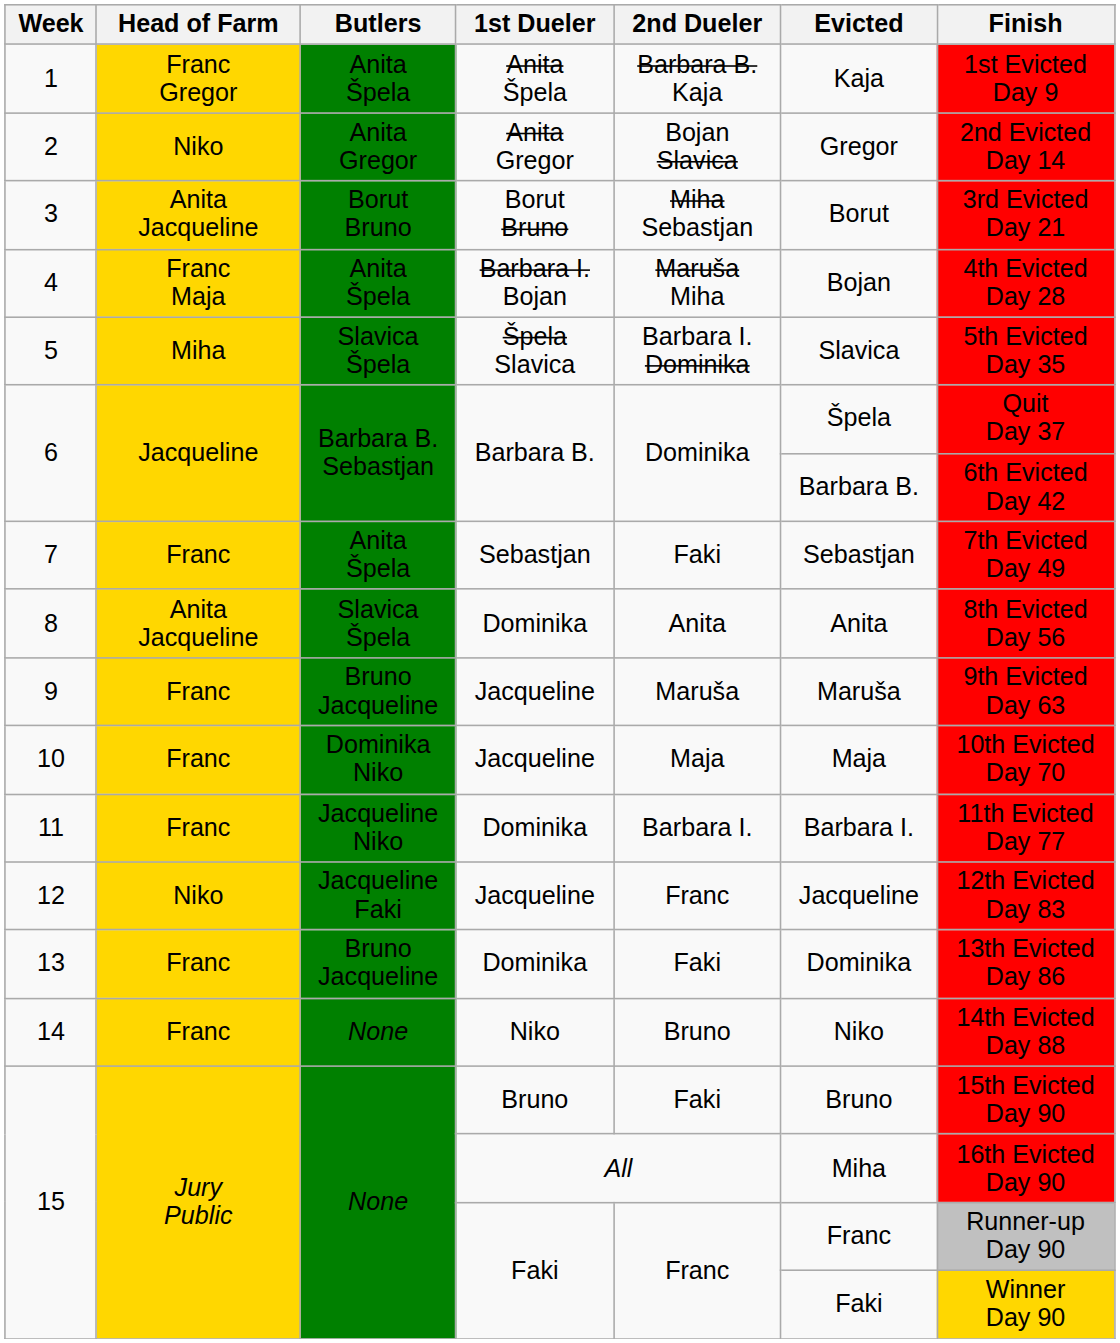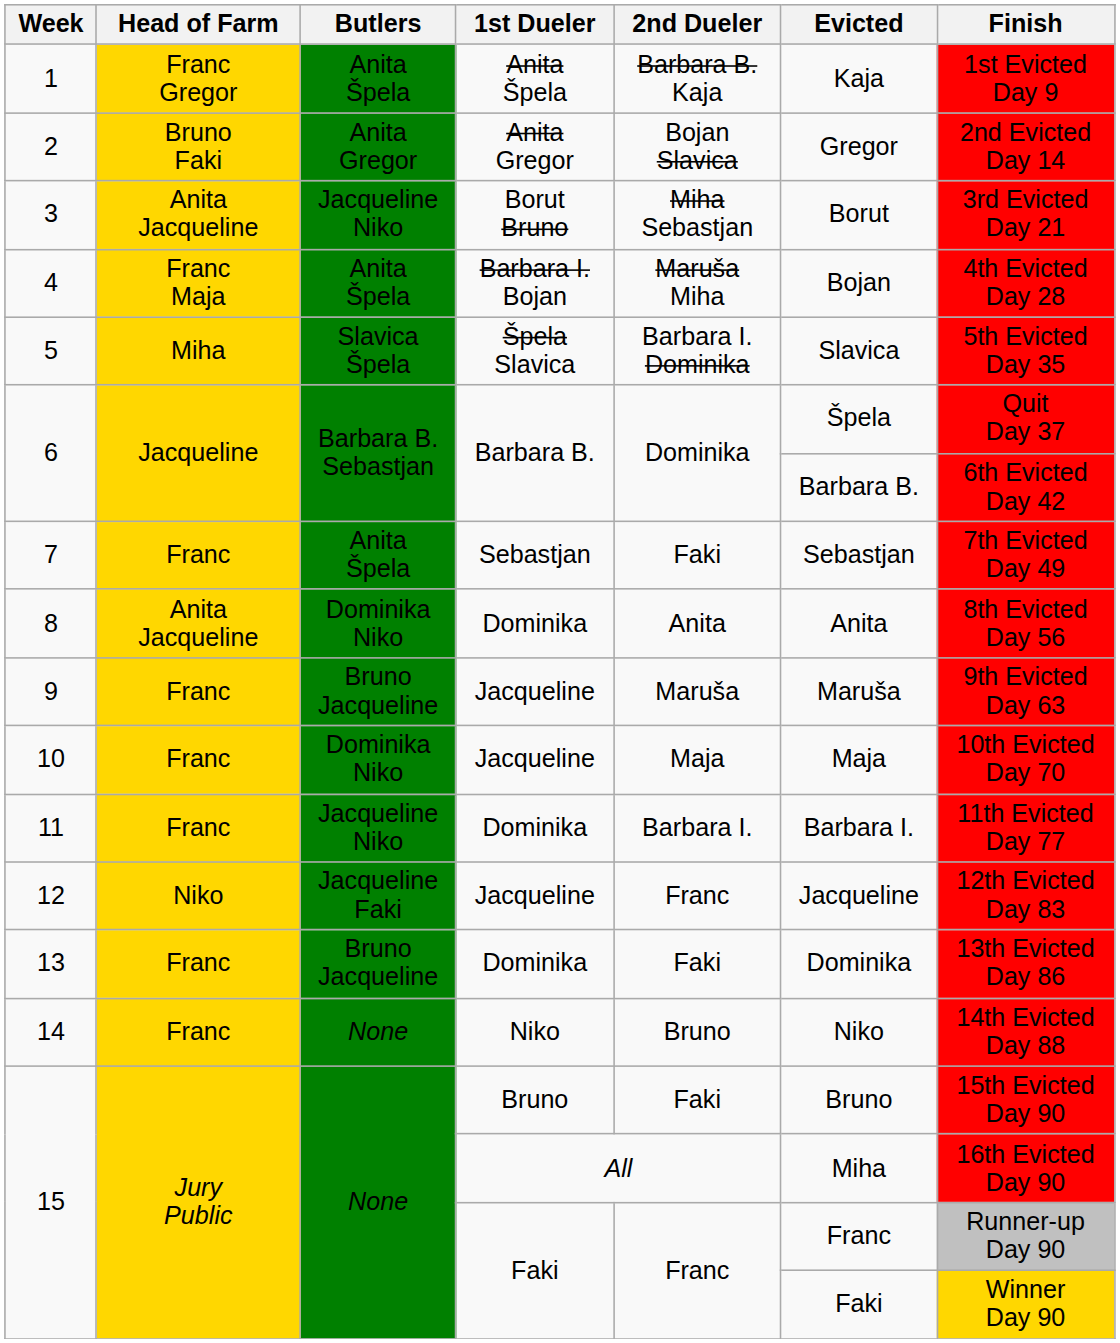2 | Head of Farm: Niko -> Bruno Faki
3 | Butlers: Borut Bruno -> Jacqueline Niko
8 | Butlers: Slavica Špela -> Dominika Niko
